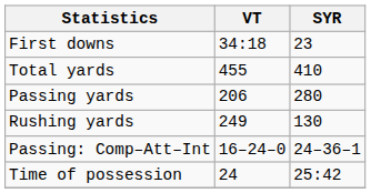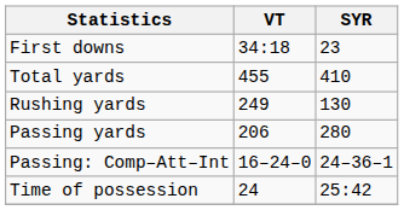rows swapped: Rushing yards <-> Passing yards
